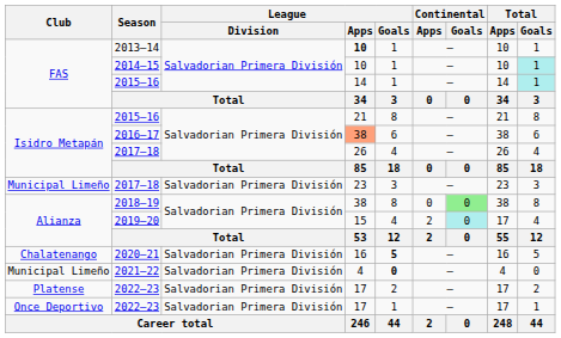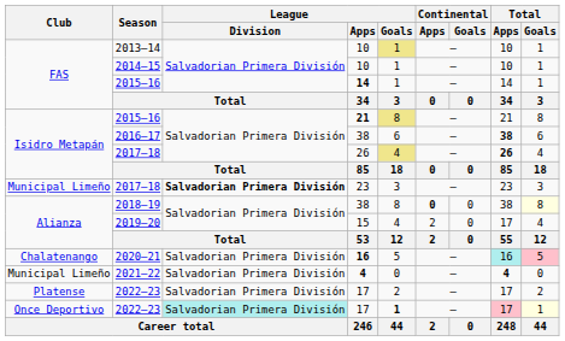2013–14 | League / Apps: bold -> normal
2013–14 | League / Goals: no background -> khaki background
2014–15 | Total / Goals: paleturquoise background -> no background
FAS / 2015–16 | League / Apps: normal -> bold
FAS / 2015–16 | Total / Goals: paleturquoise background -> no background
Isidro Metapán / 2015–16 | League / Apps: normal -> bold
Isidro Metapán / 2015–16 | League / Goals: no background -> khaki background
2016–17 | League / Apps: lightsalmon background -> no background
2016–17 | Total / Apps: normal -> bold
Isidro Metapán / 2017–18 | League / Goals: no background -> khaki background
Isidro Metapán / 2017–18 | Total / Apps: normal -> bold
Municipal Limeño / 2017–18 | League / Division: normal -> bold
2018–19 | Continental / Apps: normal -> bold
2018–19 | Continental / Goals: lightgreen background -> no background
2018–19 | Total / Goals: no background -> lightyellow background
2019–20 | Continental / Goals: paleturquoise background -> no background
2020–21 | League / Apps: normal -> bold
2020–21 | League / Goals: bold -> normal
2020–21 | Total / Apps: no background -> paleturquoise background
2020–21 | Total / Goals: no background -> pink background
2021–22 | League / Apps: normal -> bold
2021–22 | League / Goals: bold -> normal
2021–22 | Total / Apps: normal -> bold
Once Deportivo / 2022–23 | League / Division: no background -> paleturquoise background
Once Deportivo / 2022–23 | League / Goals: normal -> bold
Once Deportivo / 2022–23 | Total / Apps: no background -> pink background
Once Deportivo / 2022–23 | Total / Goals: no background -> lightyellow background
